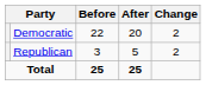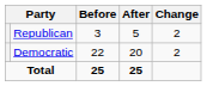rows swapped: Democratic <-> Republican
